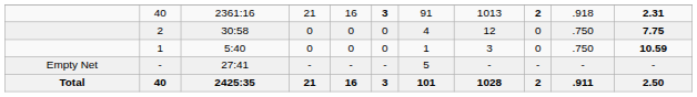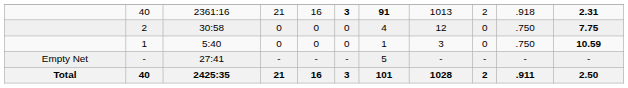40 / 2361:16 | column 7: normal -> bold
40 / 2361:16 | column 9: bold -> normal
